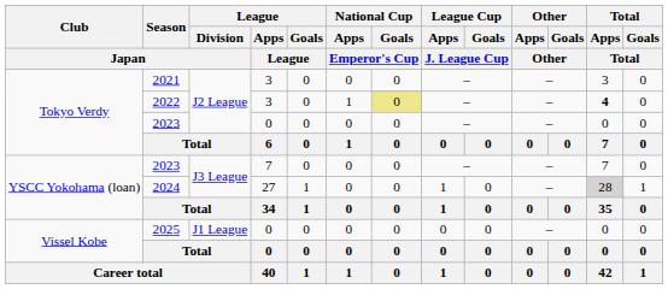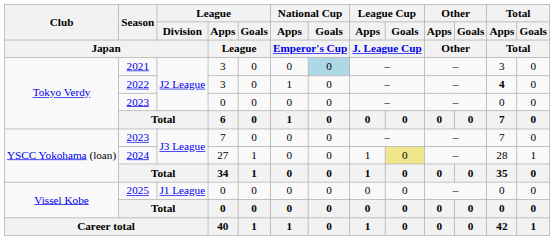2021 | National Cup / Goals / Emperor's Cup: no background -> lightblue background
2022 | National Cup / Goals / Emperor's Cup: khaki background -> no background
2024 | League Cup / Goals / J. League Cup: no background -> khaki background
2024 | Total / Apps / Total: lightgrey background -> no background
